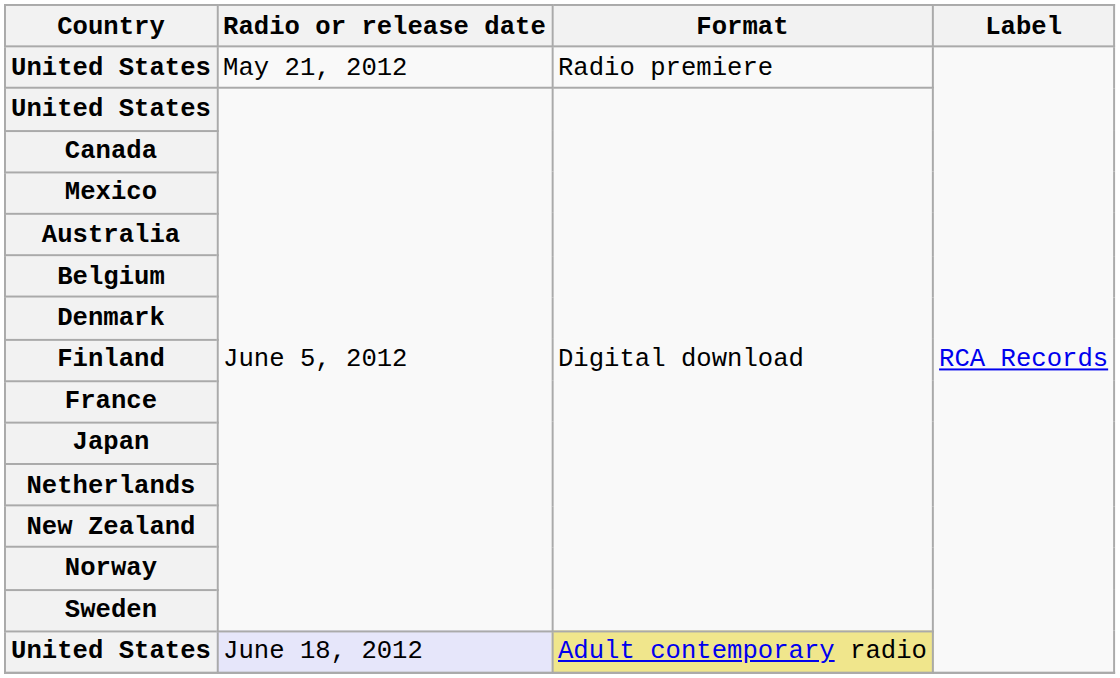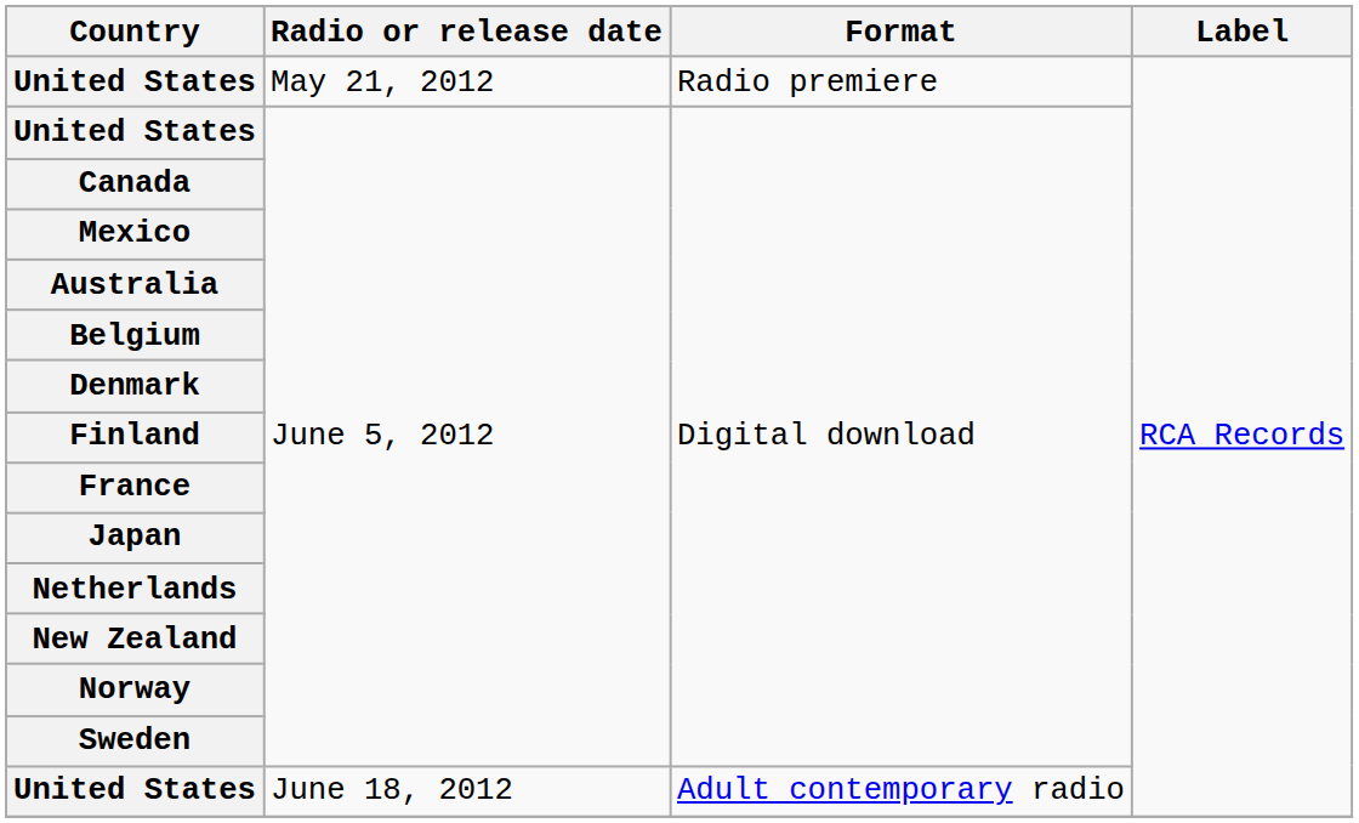June 18, 2012 | Radio or release date: lavender background -> no background
June 18, 2012 | Format: khaki background -> no background
